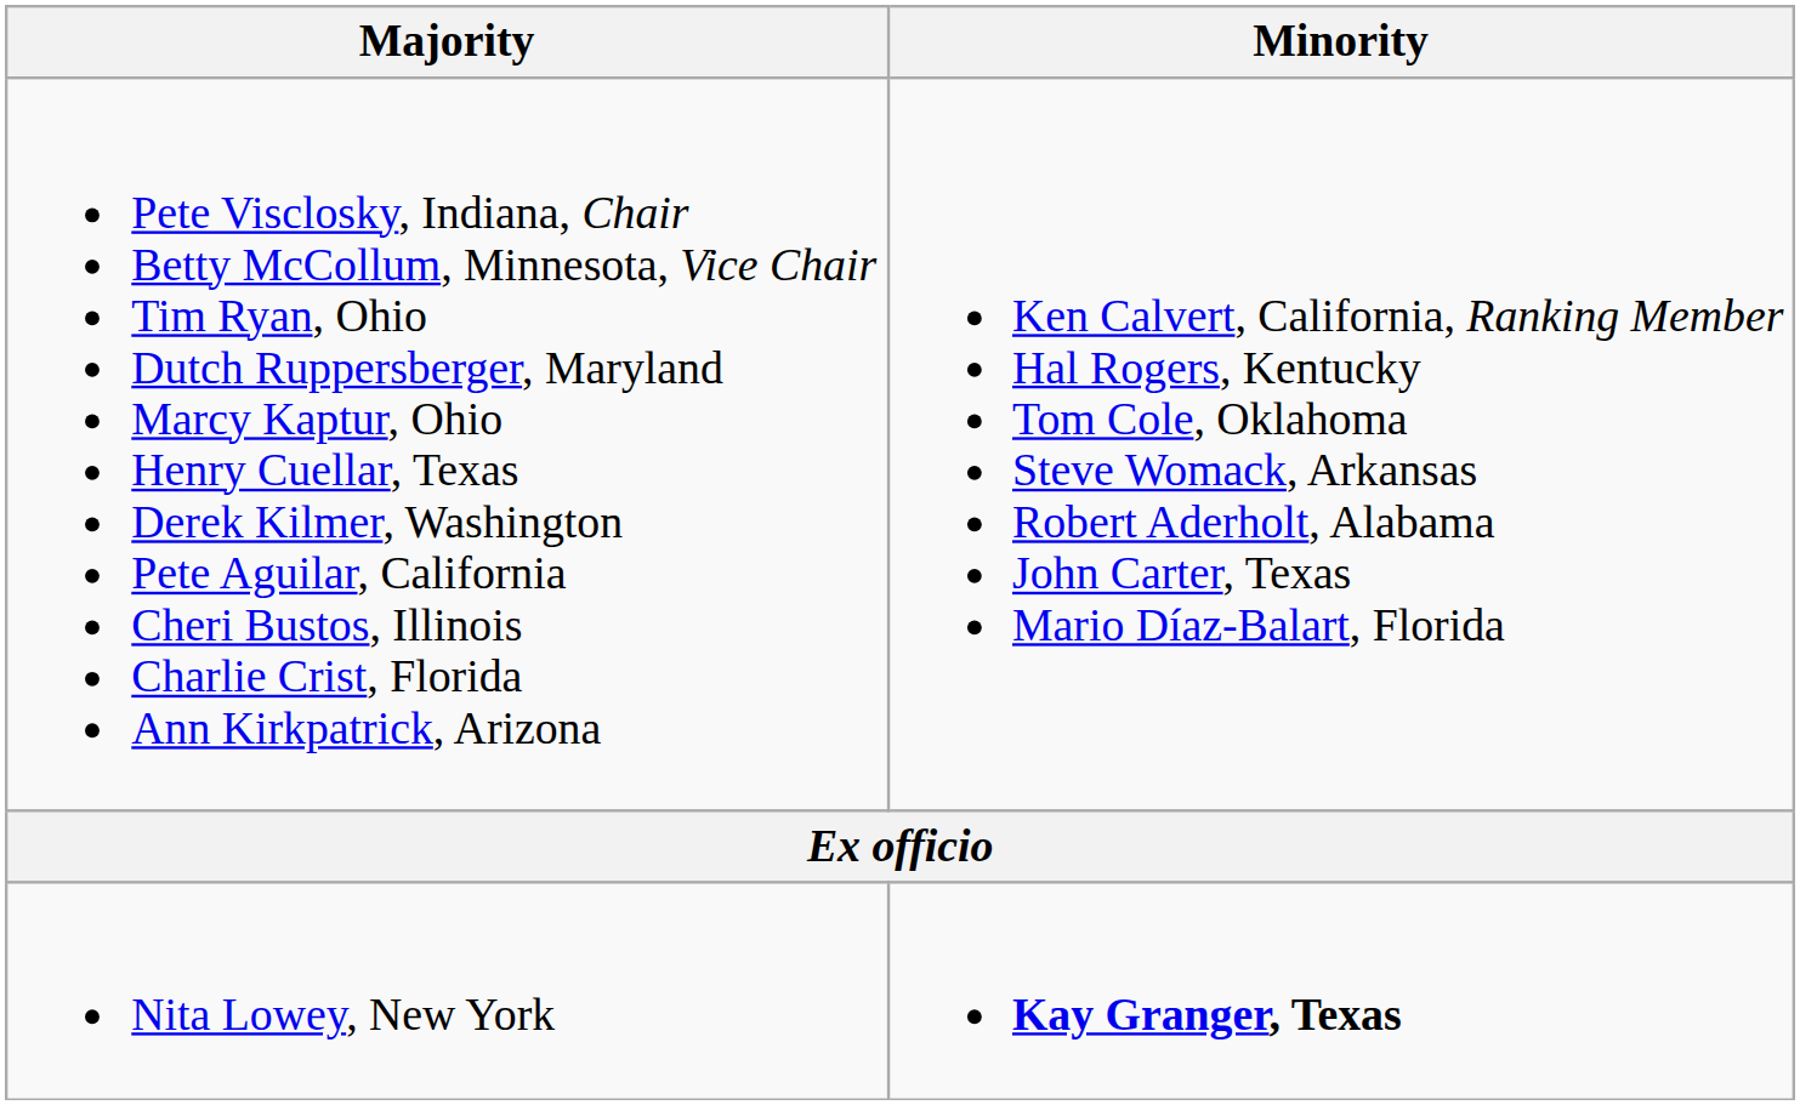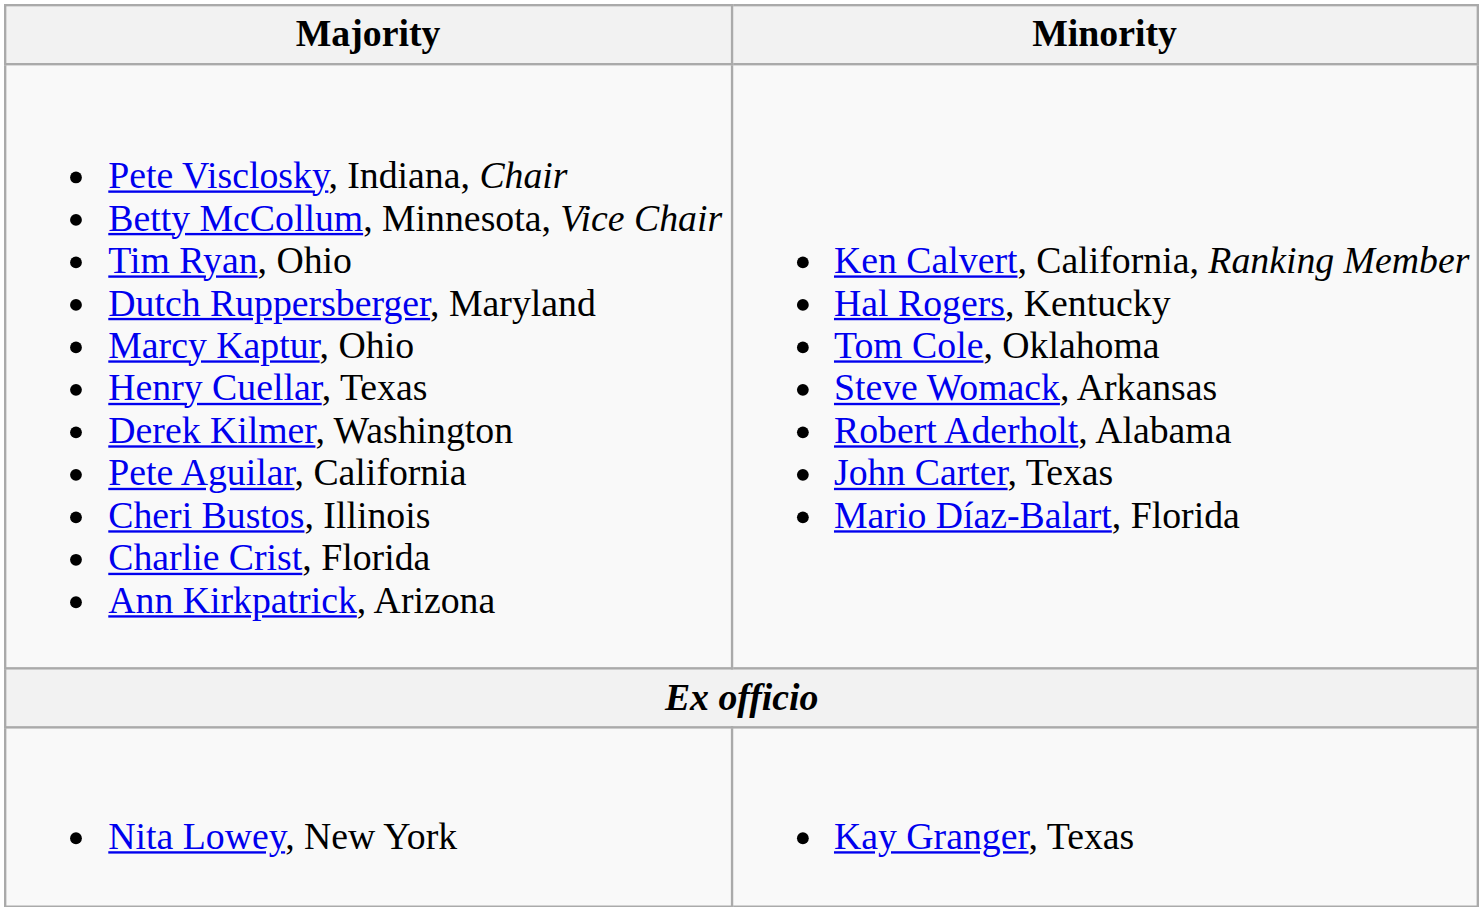Nita Lowey, New York | Minority: bold -> normal
